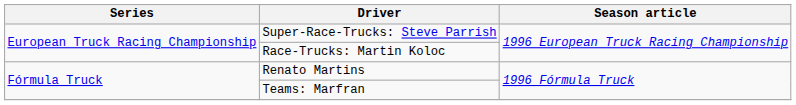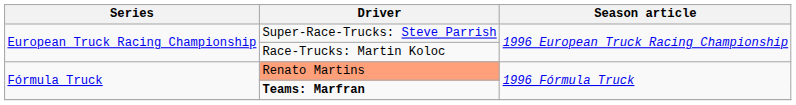Renato Martins | Driver: no background -> lightsalmon background
Teams: Marfran | Driver: normal -> bold
